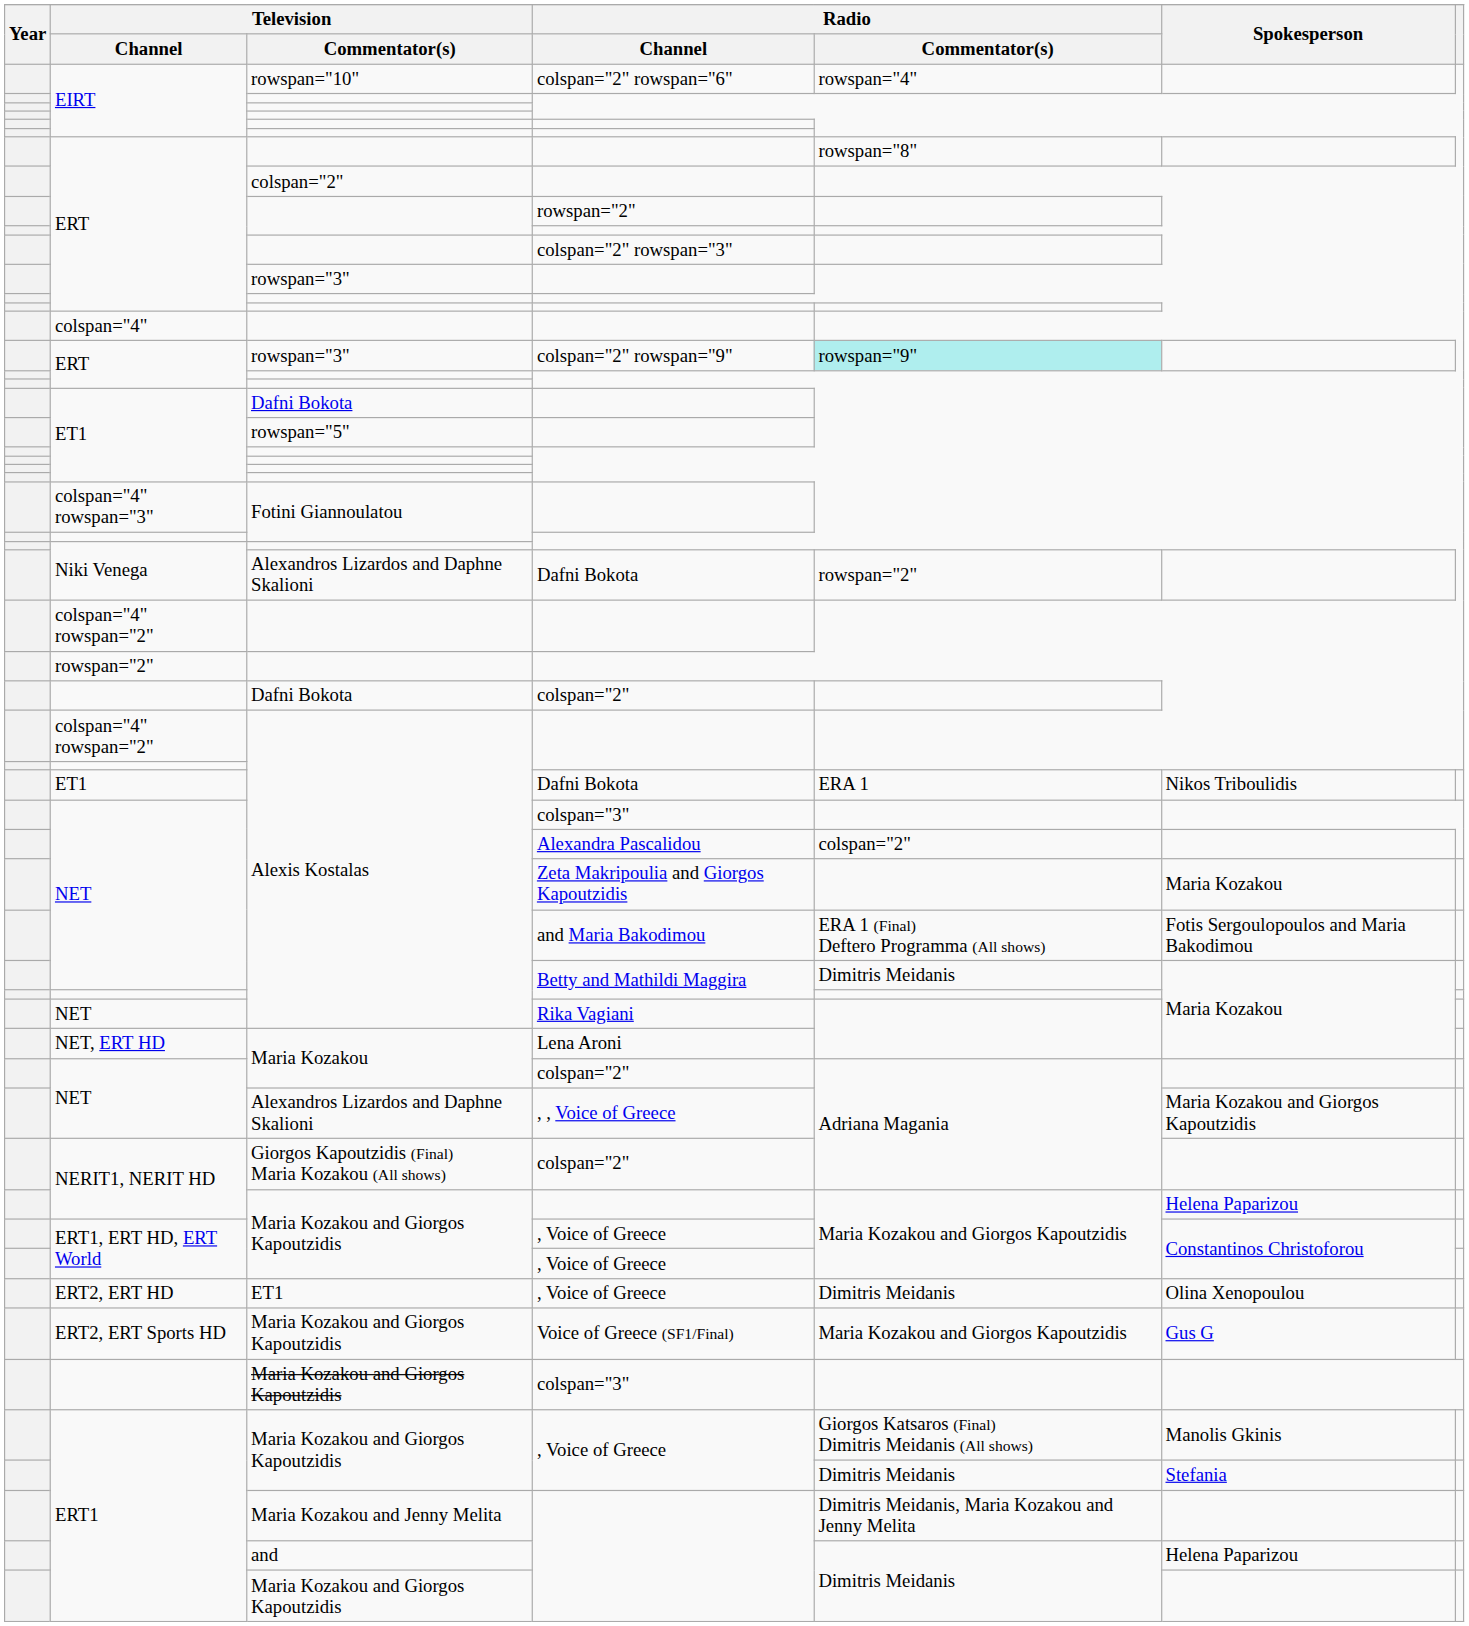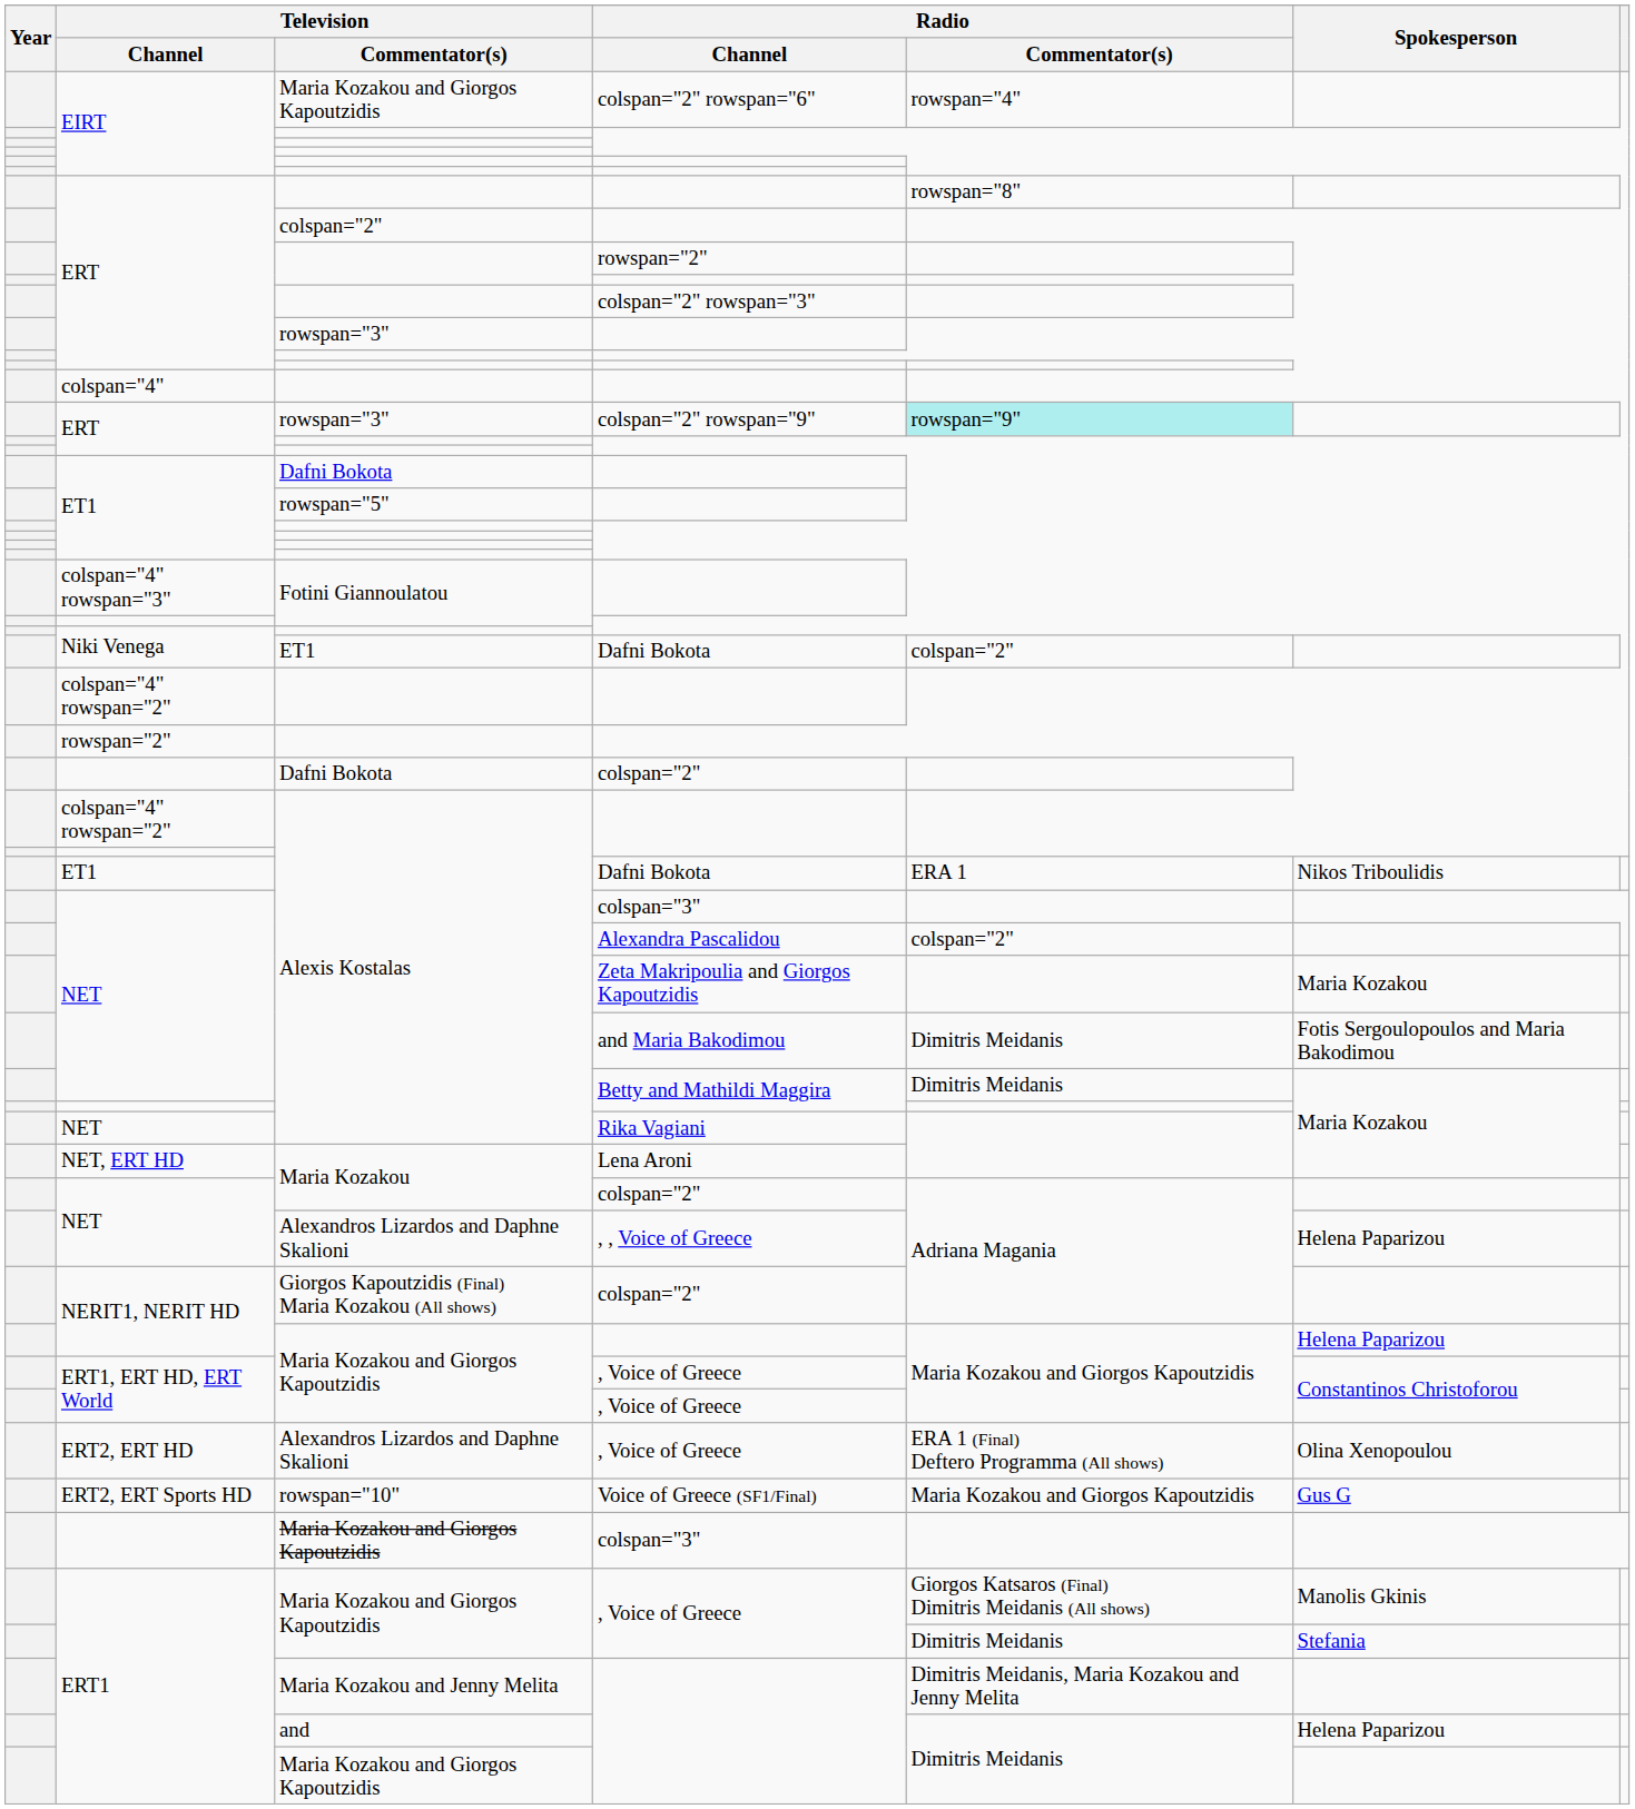colspan="2" rowspan="6" | Television / Commentator(s): rowspan="10" -> Maria Kozakou and Giorgos Kapoutzidis
Niki Venega / Dafni Bokota | Television / Commentator(s): Alexandros Lizardos and Daphne Skalioni -> ET1
Niki Venega / Dafni Bokota | Radio / Commentator(s): rowspan="2" -> colspan="2"
and Maria Bakodimou | Radio / Commentator(s): ERA 1 (Final) Deftero Programma (All shows) -> Dimitris Meidanis
, , Voice of Greece | Spokesperson: Maria Kozakou and Giorgos Kapoutzidis -> Helena Paparizou
ERT2, ERT HD / , Voice of Greece | Television / Commentator(s): ET1 -> Alexandros Lizardos and Daphne Skalioni
ERT2, ERT HD / , Voice of Greece | Radio / Commentator(s): Dimitris Meidanis -> ERA 1 (Final) Deftero Programma (All shows)
Voice of Greece (SF1/Final) | Television / Commentator(s): Maria Kozakou and Giorgos Kapoutzidis -> rowspan="10"
